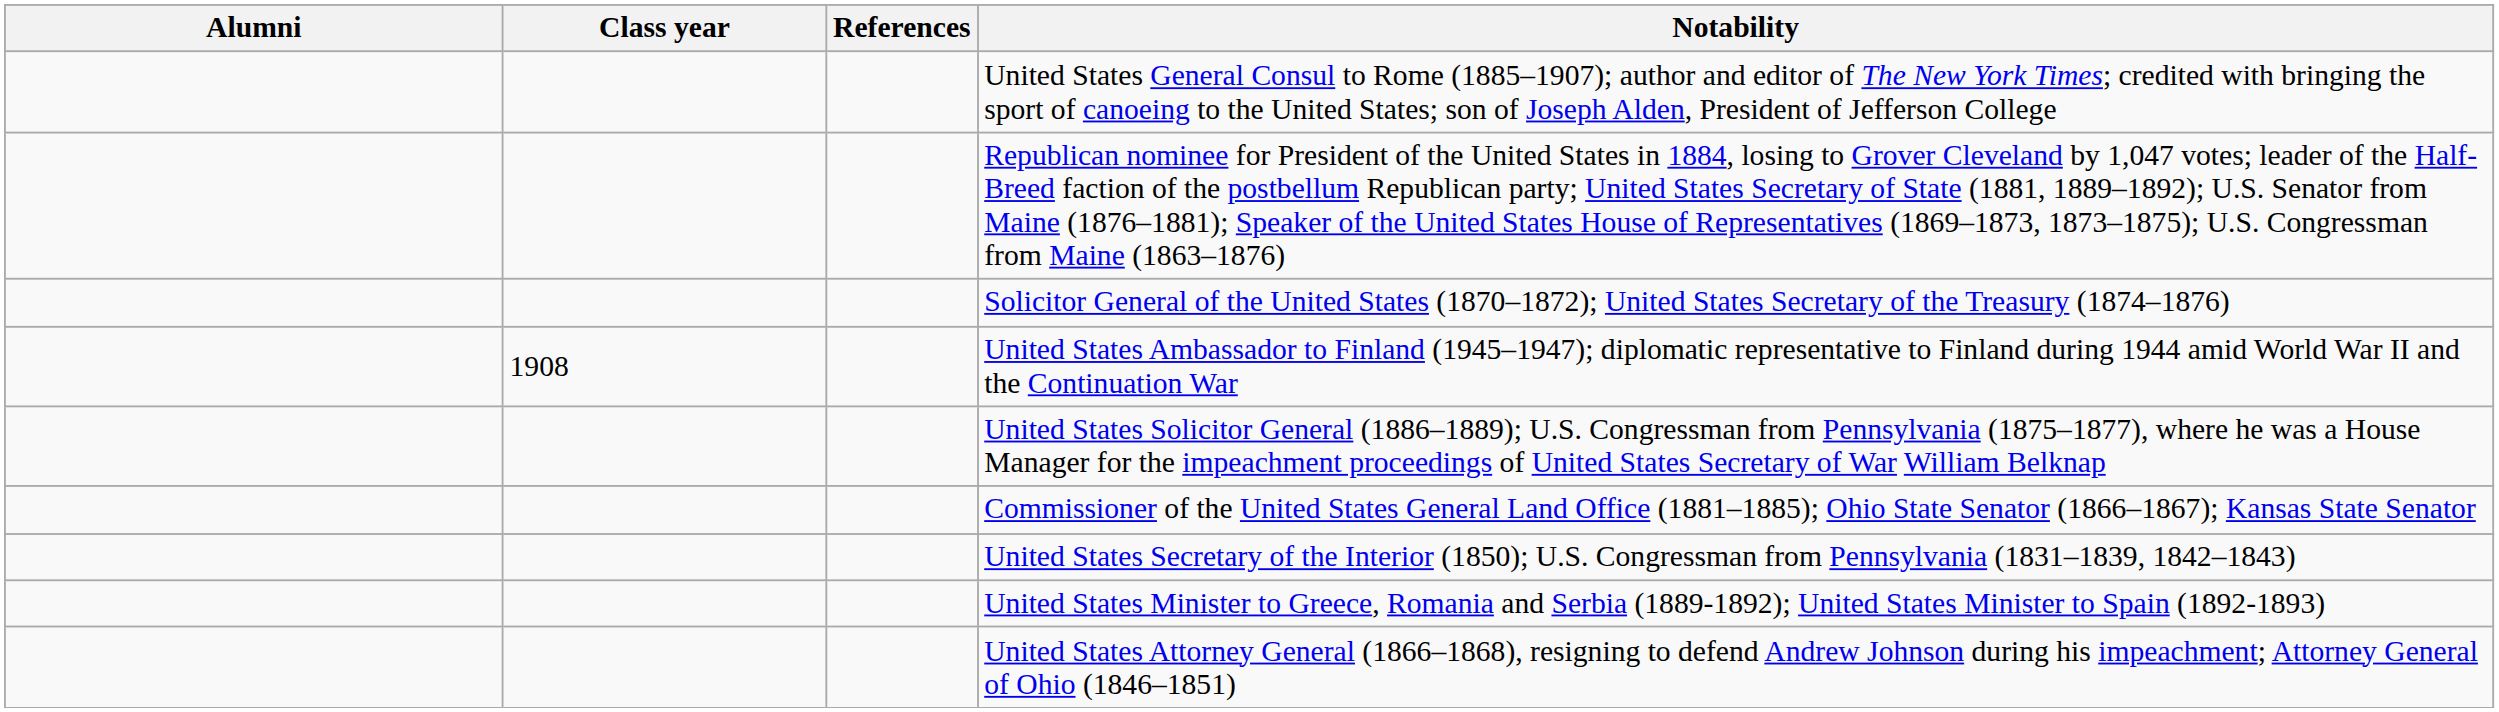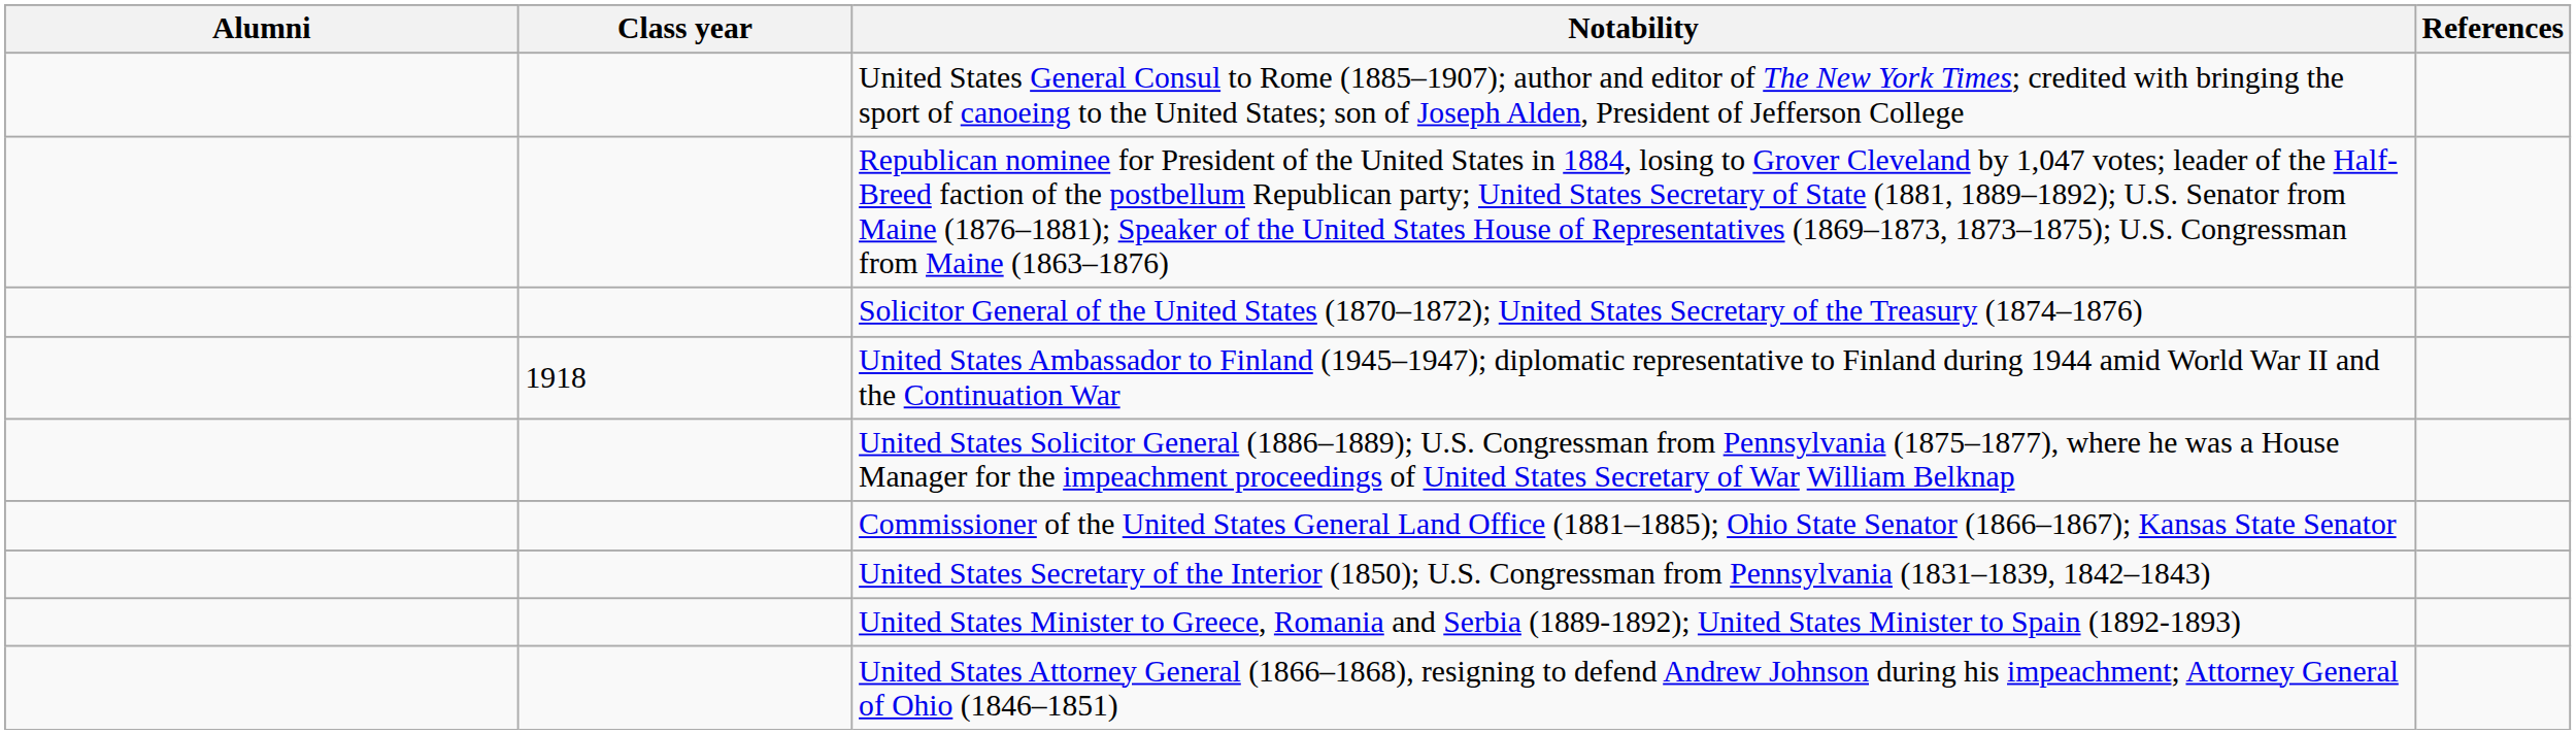columns swapped: Notability <-> References
row 5 | Class year: 1908 -> 1918
